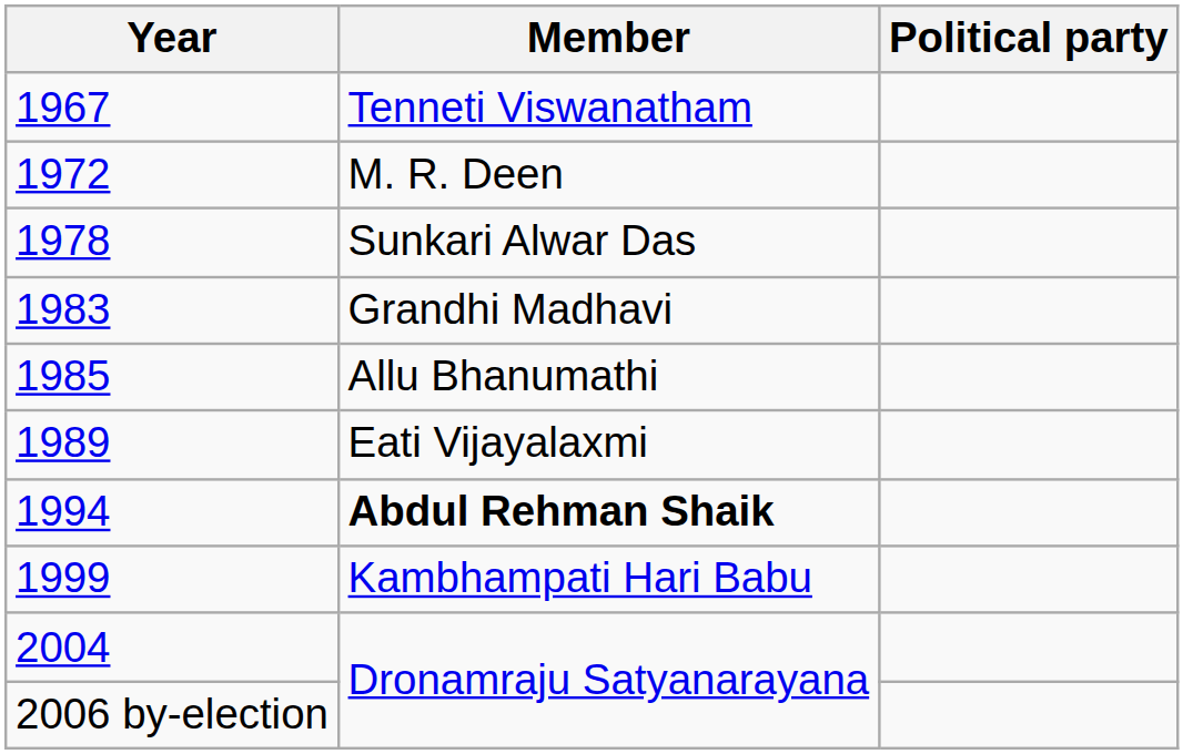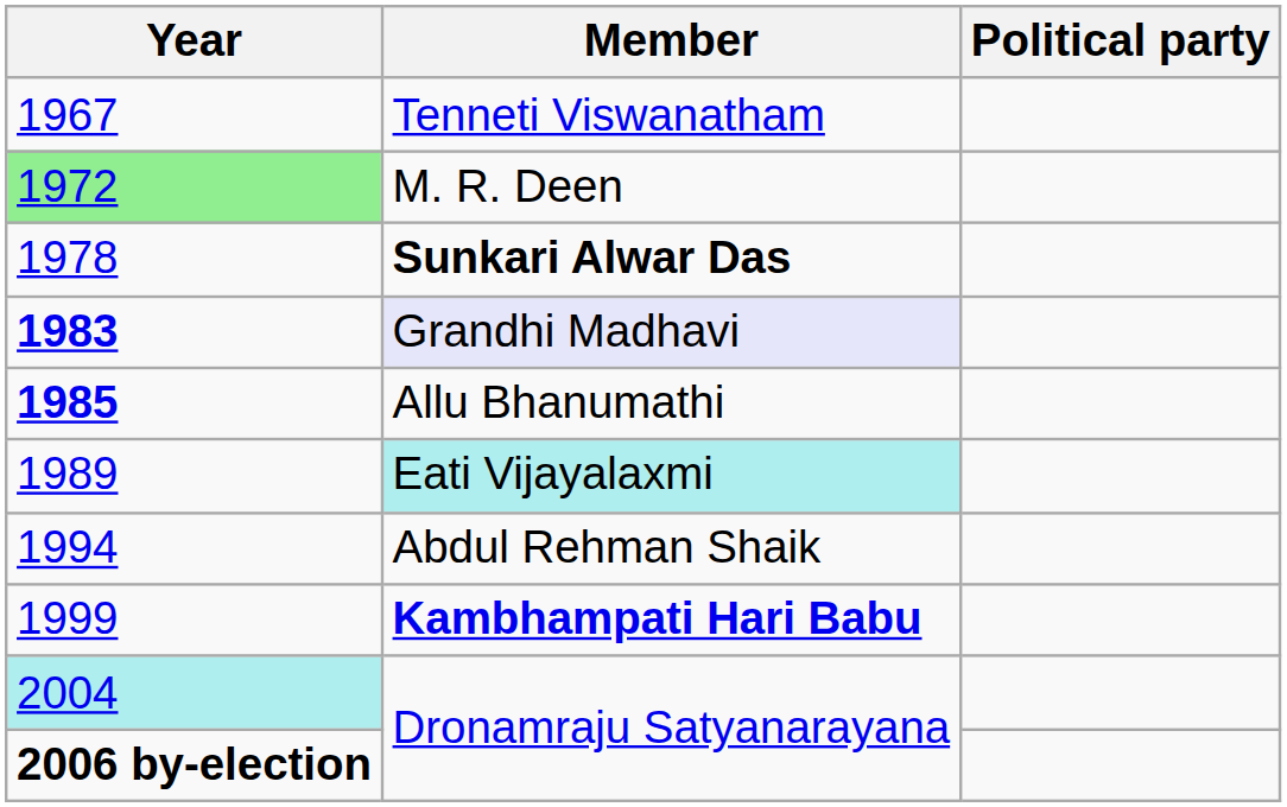M. R. Deen | Year: no background -> lightgreen background
Sunkari Alwar Das | Member: normal -> bold
Grandhi Madhavi | Year: normal -> bold
Grandhi Madhavi | Member: no background -> lavender background
Allu Bhanumathi | Year: normal -> bold
Eati Vijayalaxmi | Member: no background -> paleturquoise background
Abdul Rehman Shaik | Member: bold -> normal
Kambhampati Hari Babu | Member: normal -> bold
2004 / Dronamraju Satyanarayana | Year: no background -> paleturquoise background
2006 by-election / Dronamraju Satyanarayana | Year: normal -> bold
